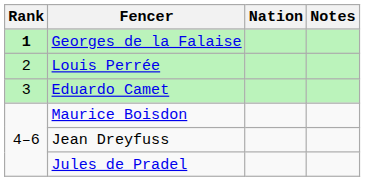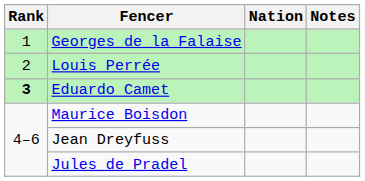Georges de la Falaise | Rank: bold -> normal
Eduardo Camet | Rank: normal -> bold
